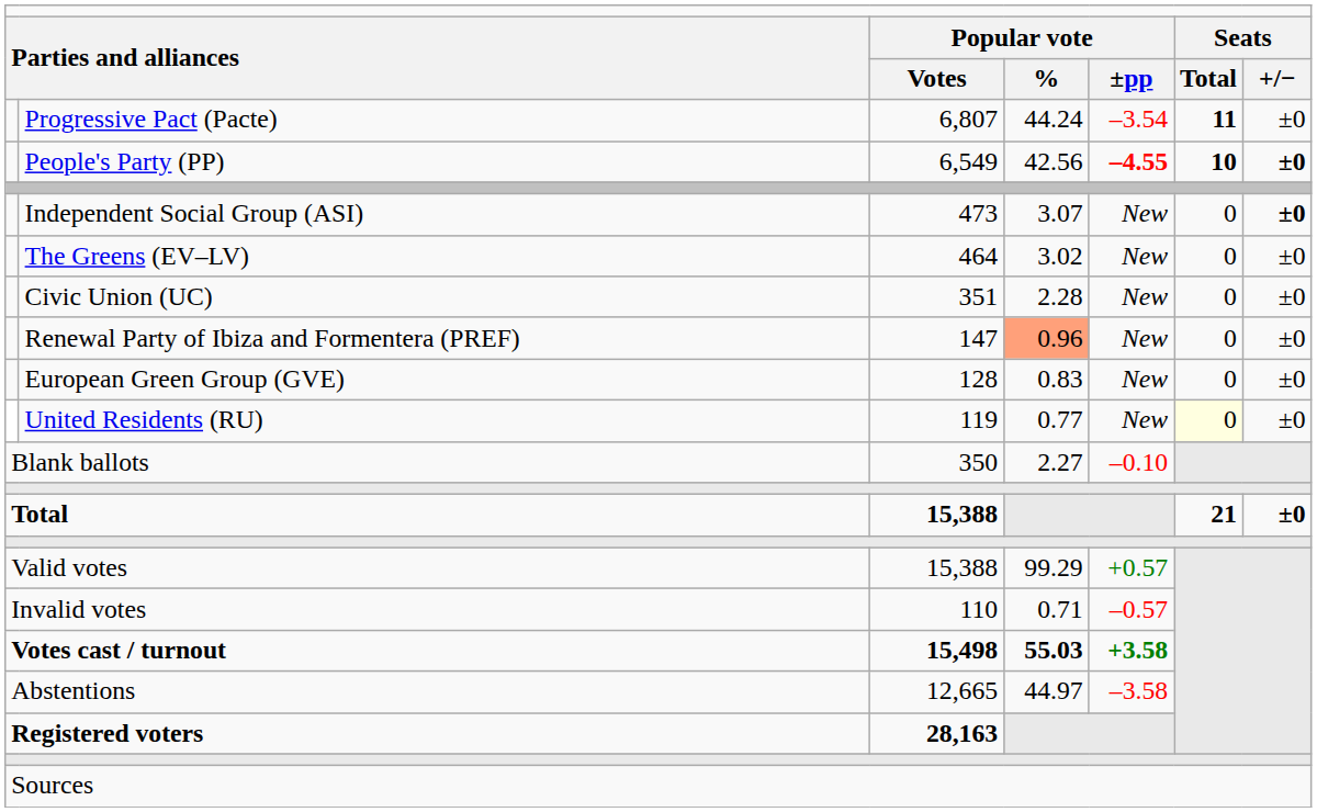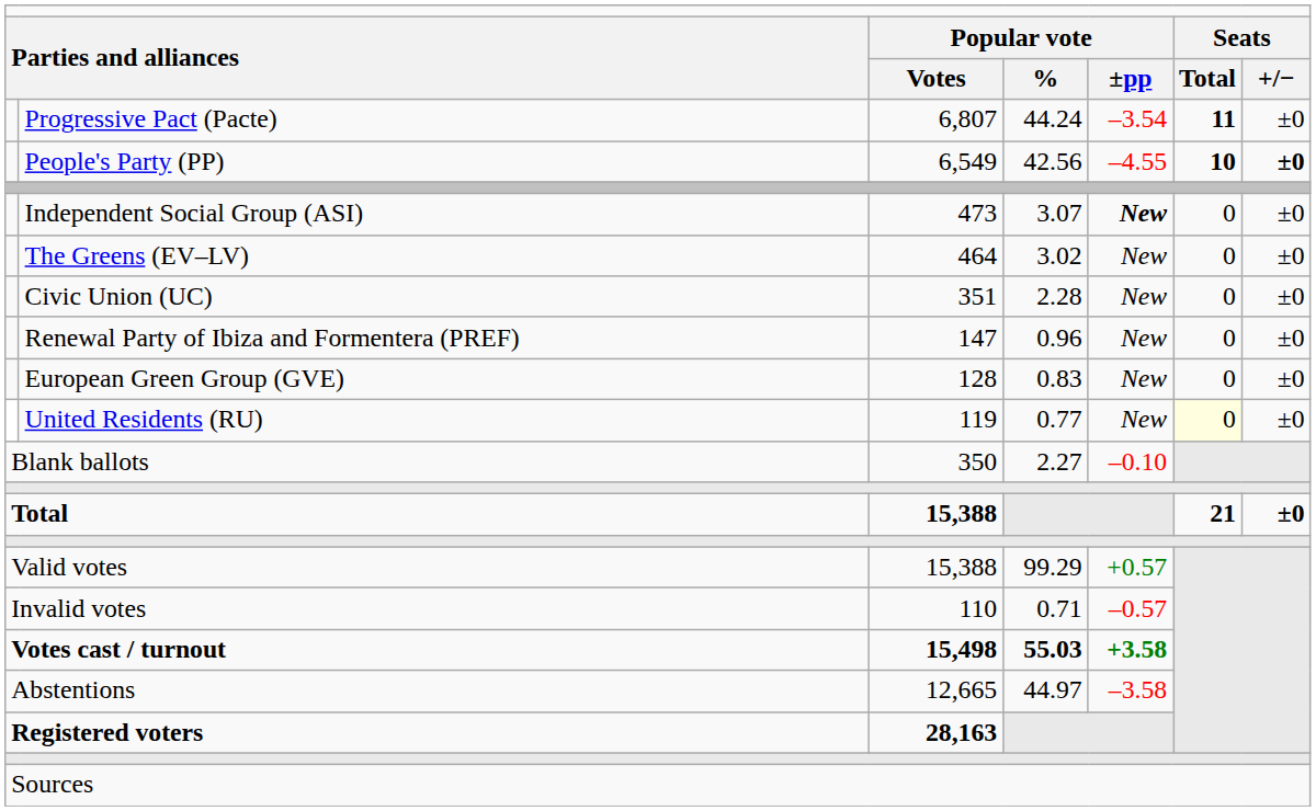People's Party (PP) | column 5: bold -> normal
Independent Social Group (ASI) | column 5: normal -> bold
Independent Social Group (ASI) | column 7: bold -> normal
Renewal Party of Ibiza and Formentera (PREF) | column 4: lightsalmon background -> no background
